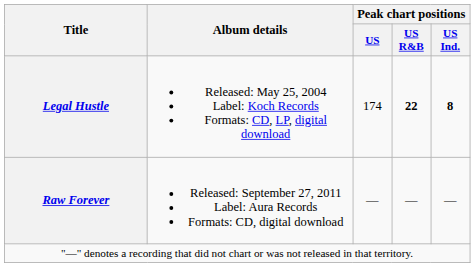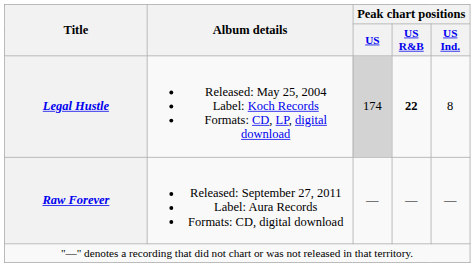Legal Hustle | Peak chart positions / US: no background -> lightgrey background
Legal Hustle | Peak chart positions / US Ind.: bold -> normal
